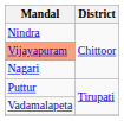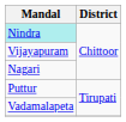Nindra | Mandal: no background -> paleturquoise background
Vijayapuram | Mandal: lightsalmon background -> no background
